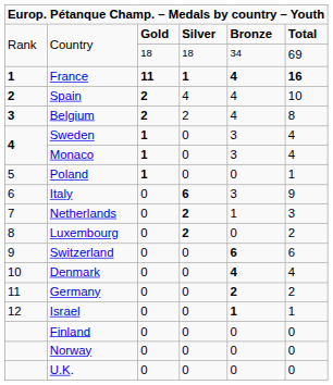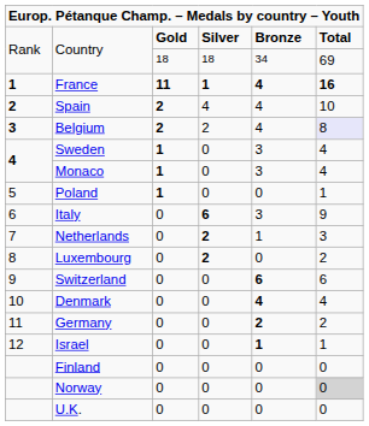Belgium | column 6: no background -> lavender background
Norway | column 6: no background -> lightgrey background
